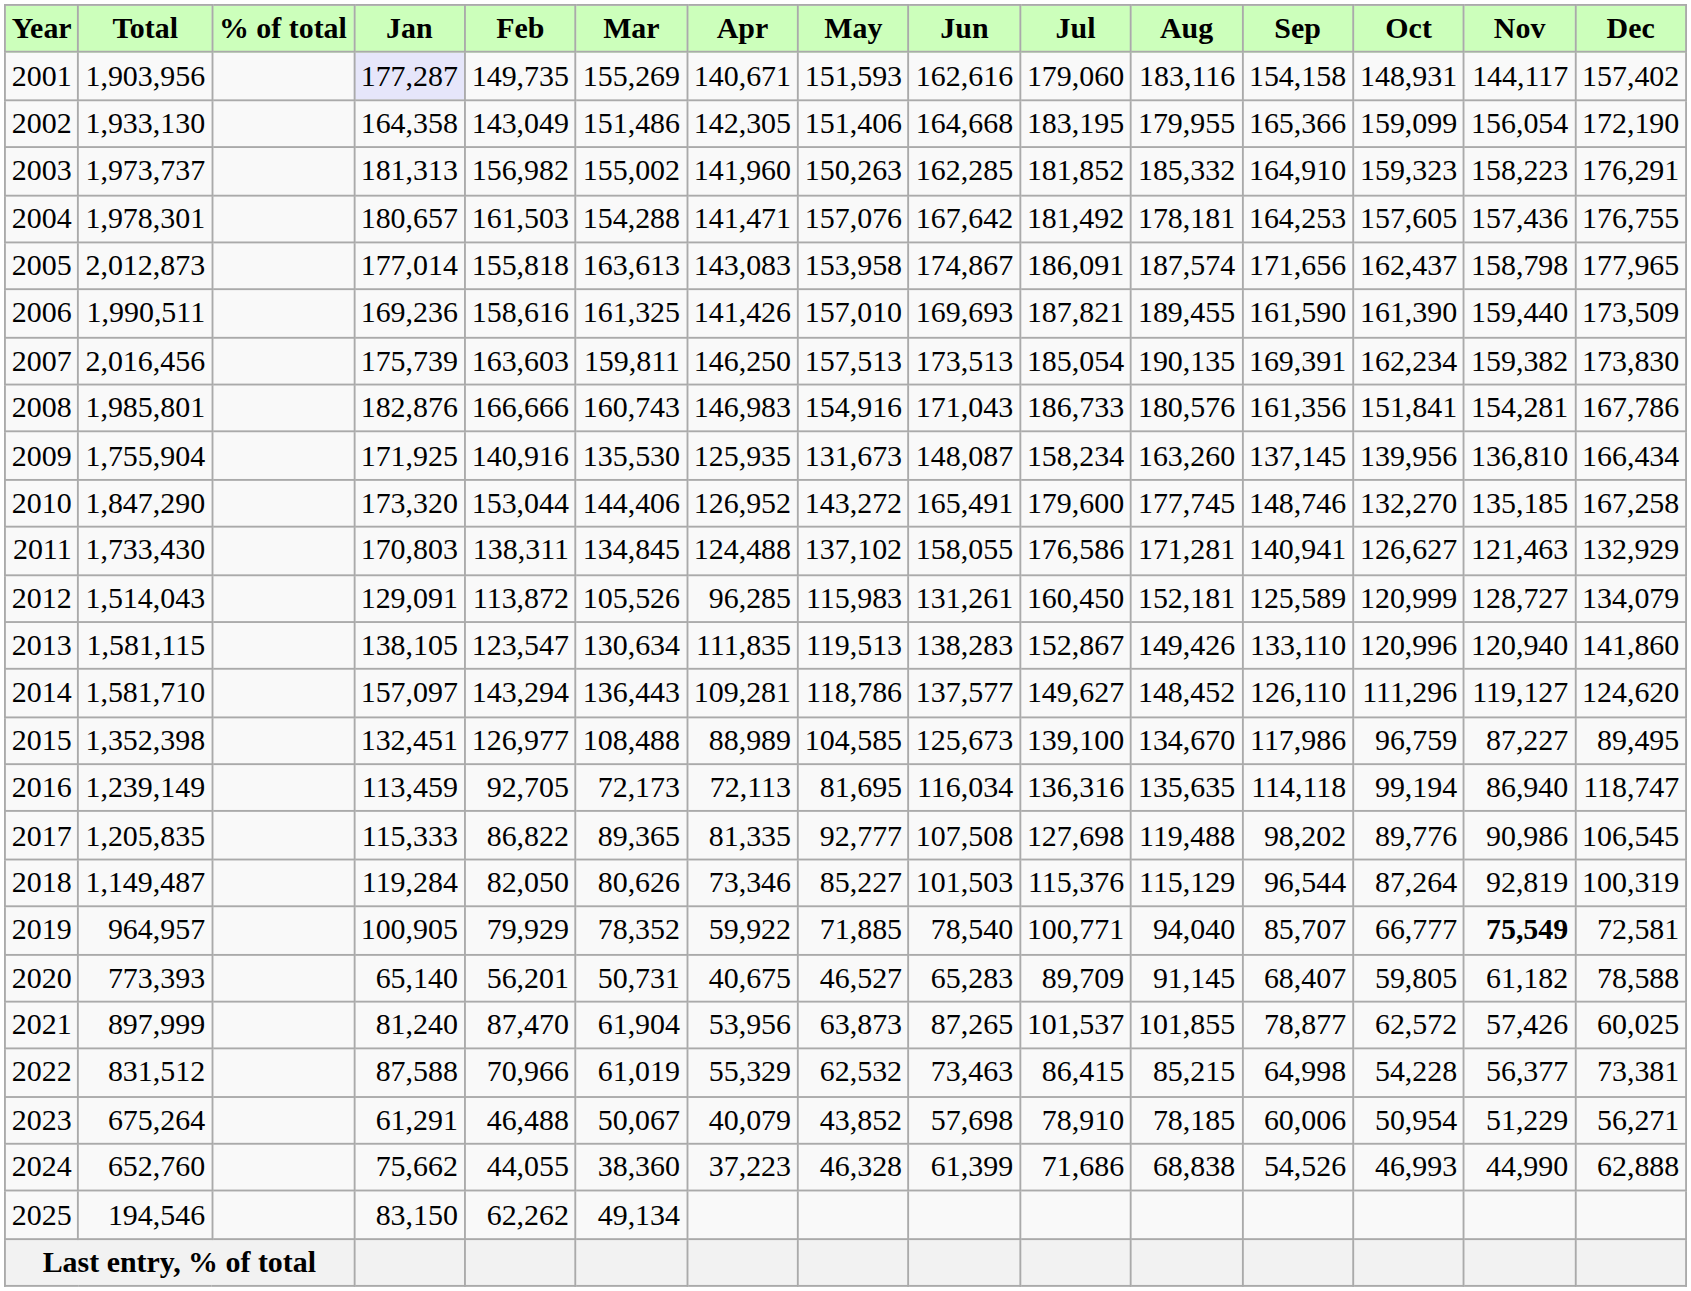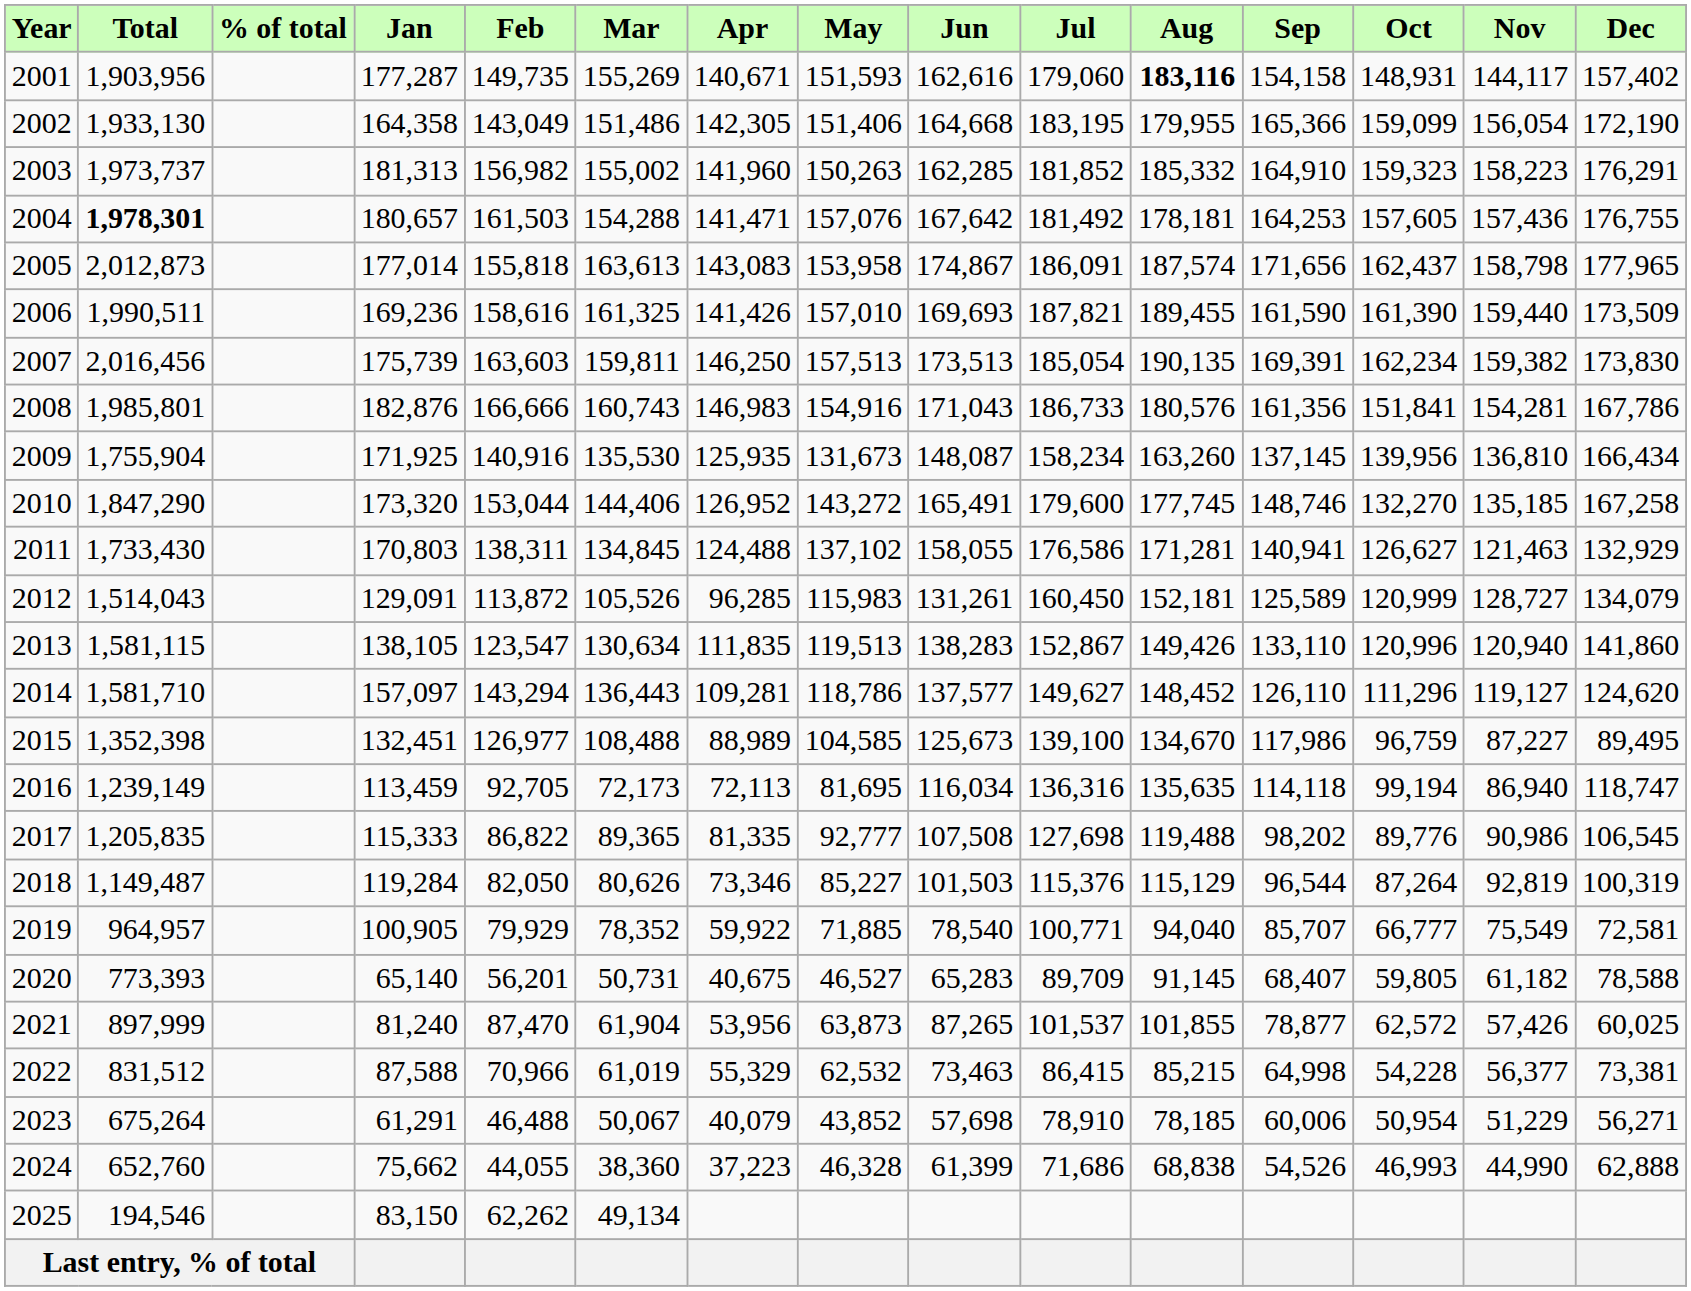2001 | Jan: lavender background -> no background
2001 | Aug: normal -> bold
2004 | Total: normal -> bold
2019 | Nov: bold -> normal
